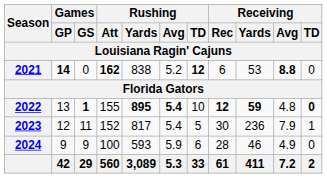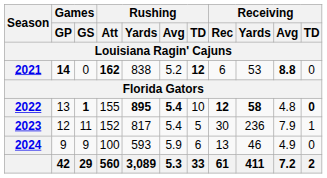2022 | Receiving / Yards: 59 -> 58
2024 | Receiving / Rec: 28 -> 13
